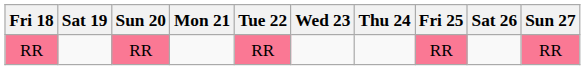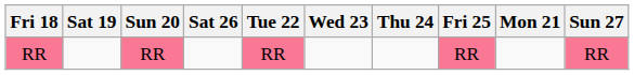columns swapped: Mon 21 <-> Sat 26
